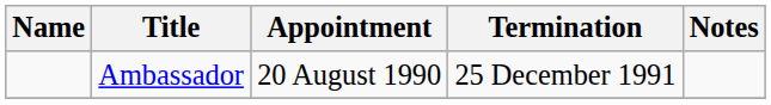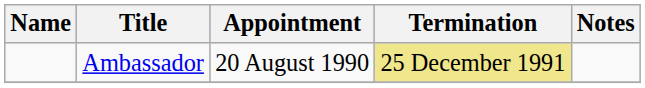Ambassador | Termination: no background -> khaki background
